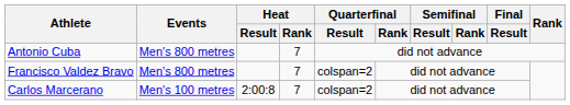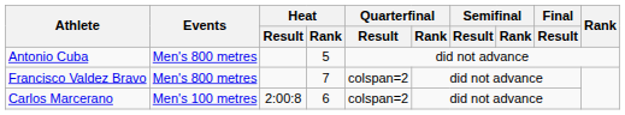Antonio Cuba | Heat / Rank: 7 -> 5
Carlos Marcerano | Heat / Rank: 7 -> 6
